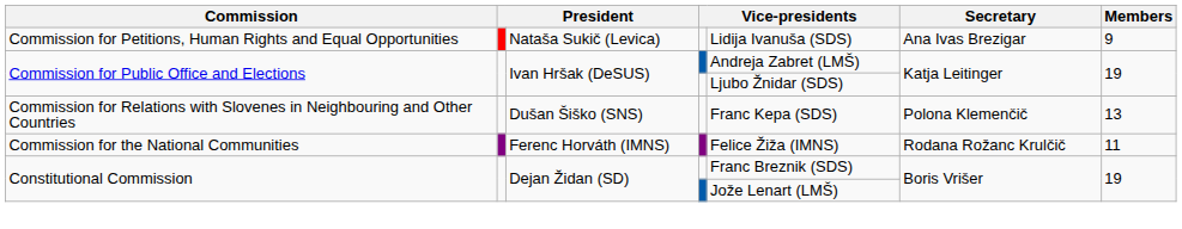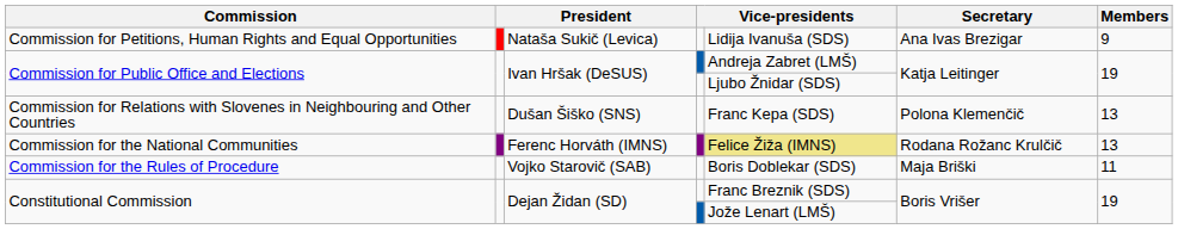Commission for the National Communities | column 5: no background -> khaki background
Commission for the National Communities | Members: 11 -> 13
+ row: Commission for the Rules of Procedure | Vojko Starovič (SAB) | Boris Doblekar (SDS) | Maja Briški | 11
